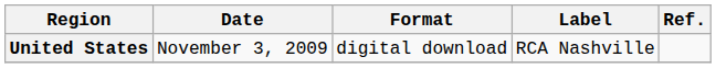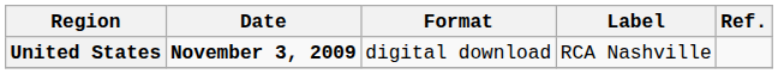United States | Date: normal -> bold
